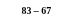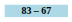row 1 | column 1: no background -> lightblue background
